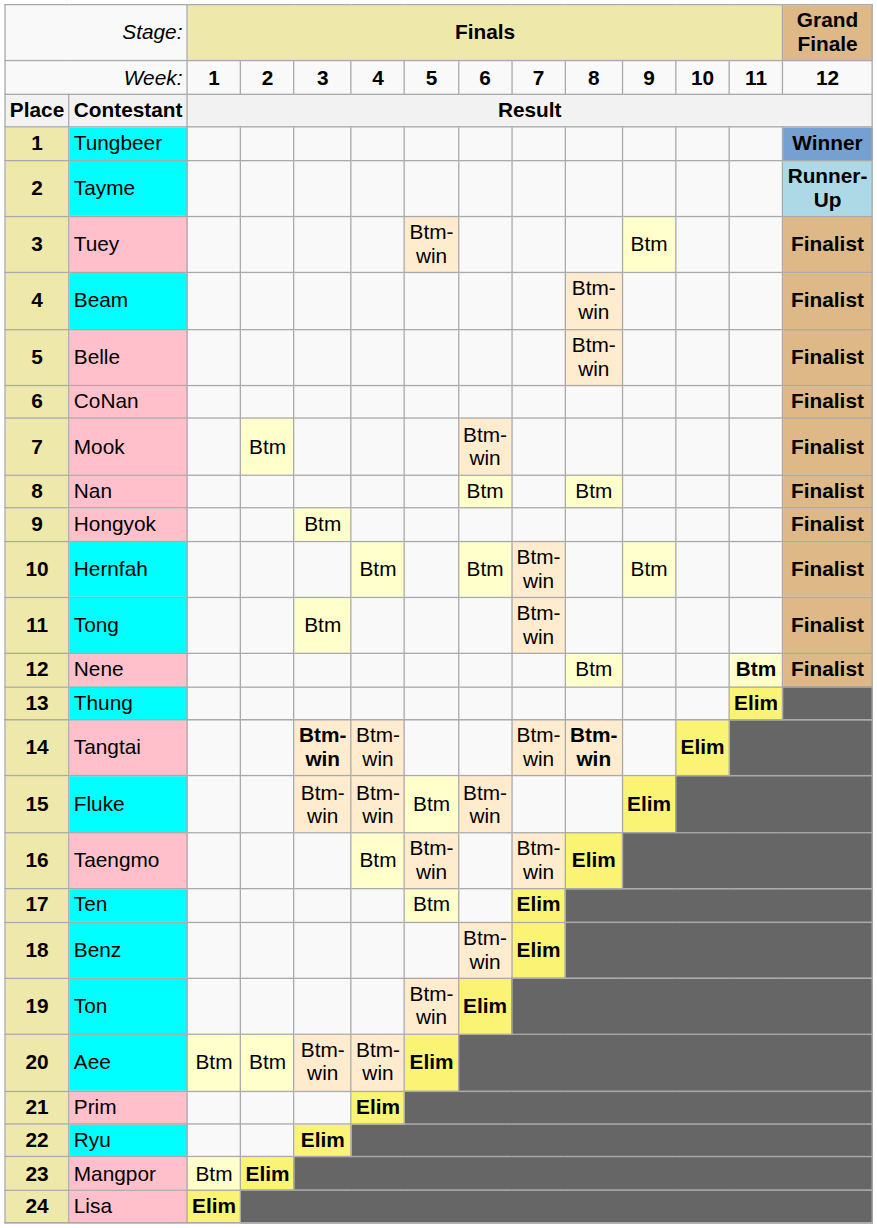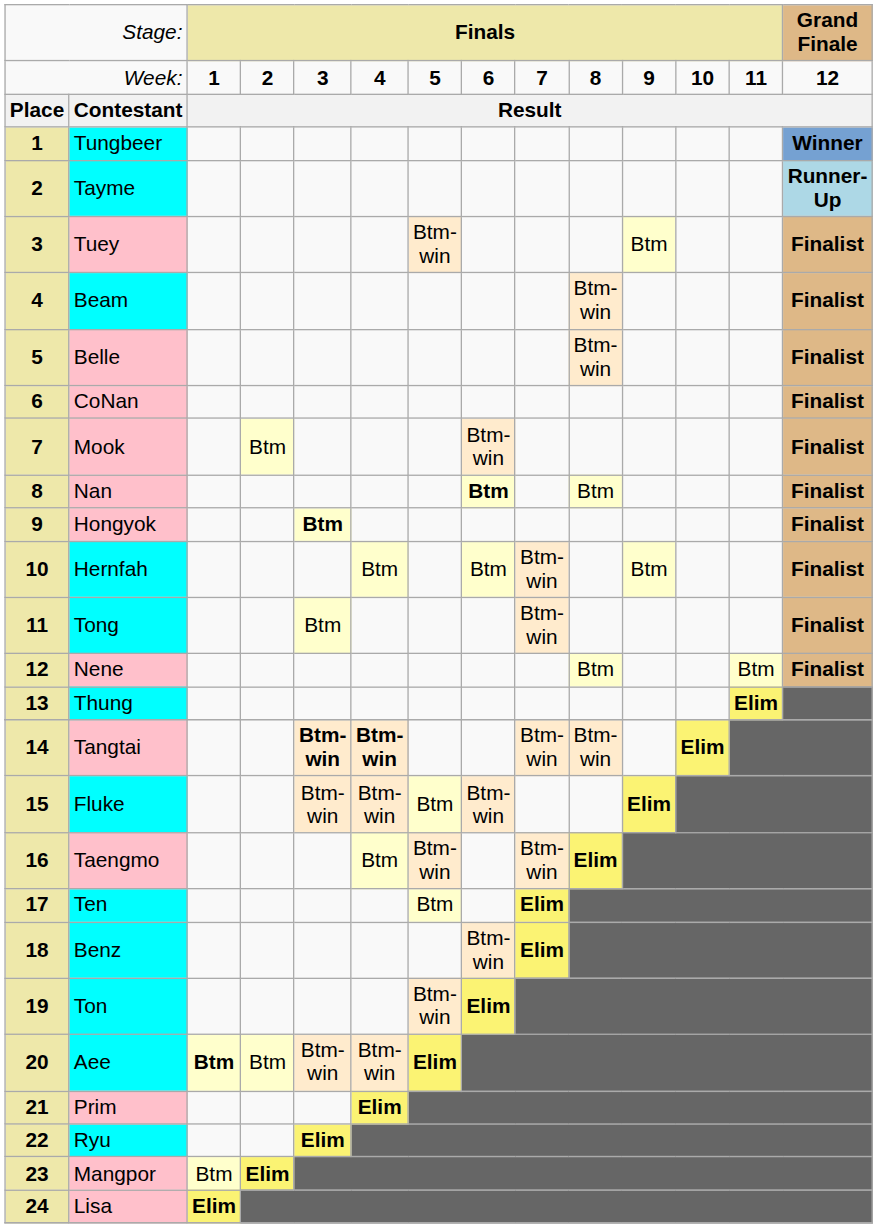Nan | column 8: normal -> bold
Hongyok | column 5: normal -> bold
Nene | column 13: bold -> normal
Tangtai | column 6: normal -> bold
Tangtai | column 10: bold -> normal
Aee | column 3: normal -> bold
